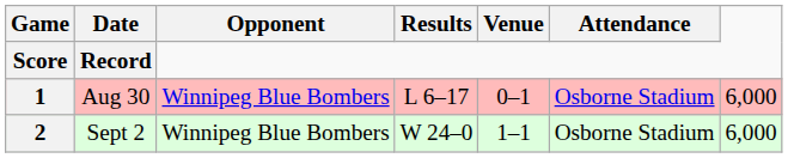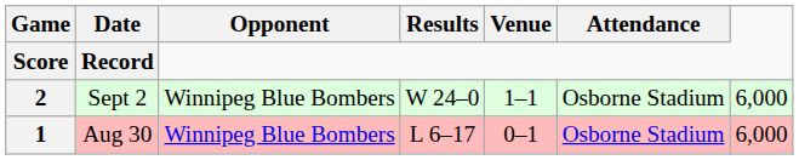rows swapped: 1 <-> 2
